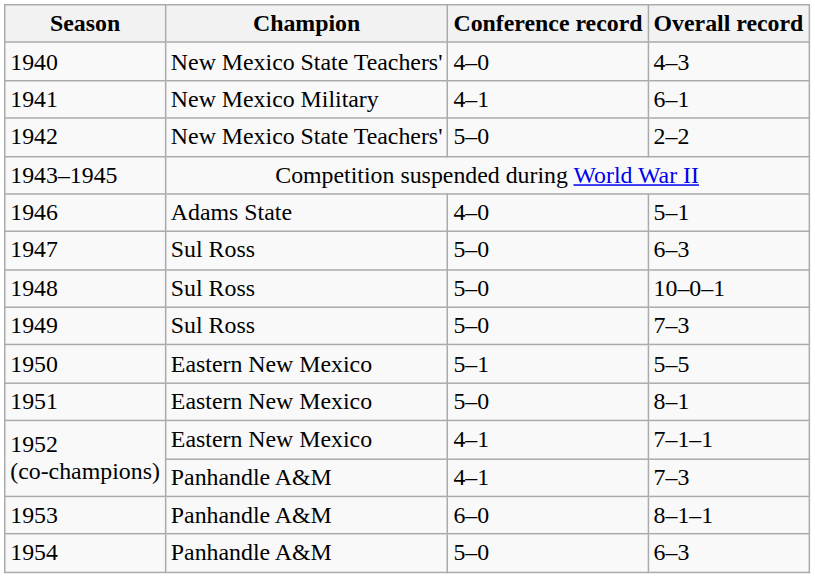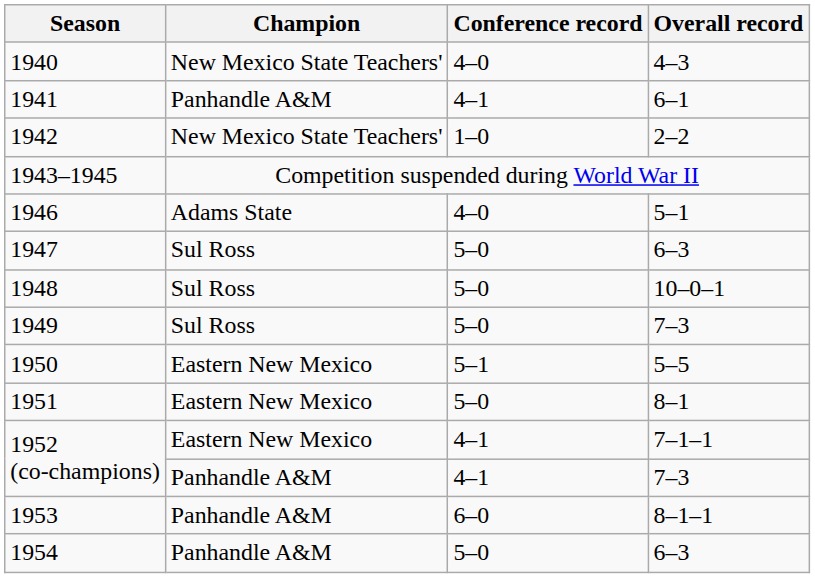1941 | Champion: New Mexico Military -> Panhandle A&M
1942 | Conference record: 5–0 -> 1–0
